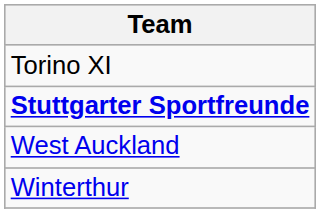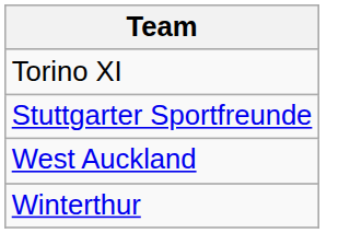row 3 | column 1: bold -> normal
